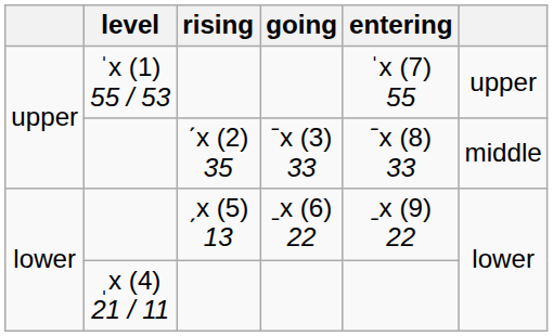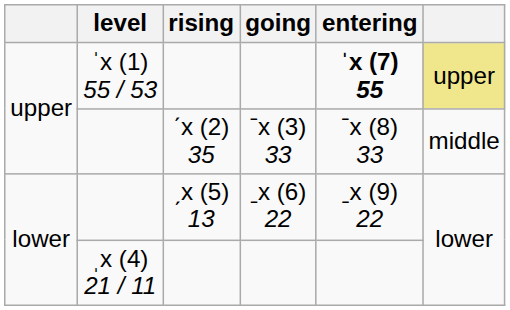ˈx (1) 55 / 53 | entering: normal -> bold
ˈx (1) 55 / 53 | column 6: no background -> khaki background
